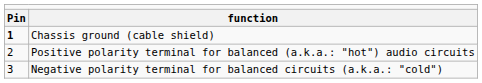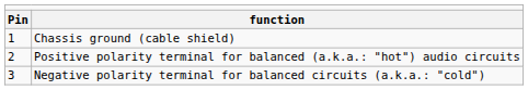Chassis ground (cable shield) | column 1: bold -> normal
